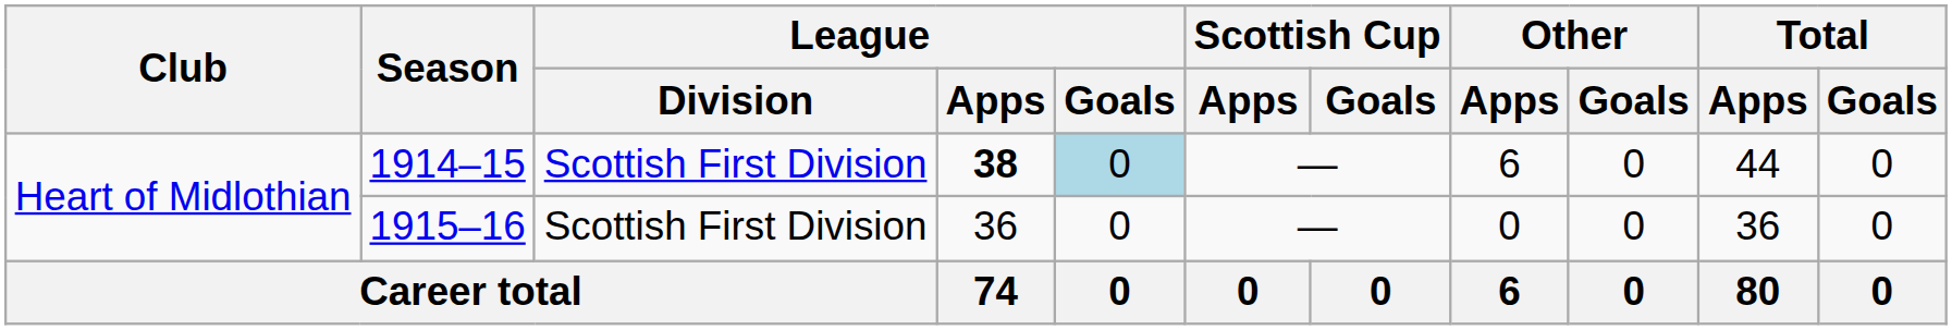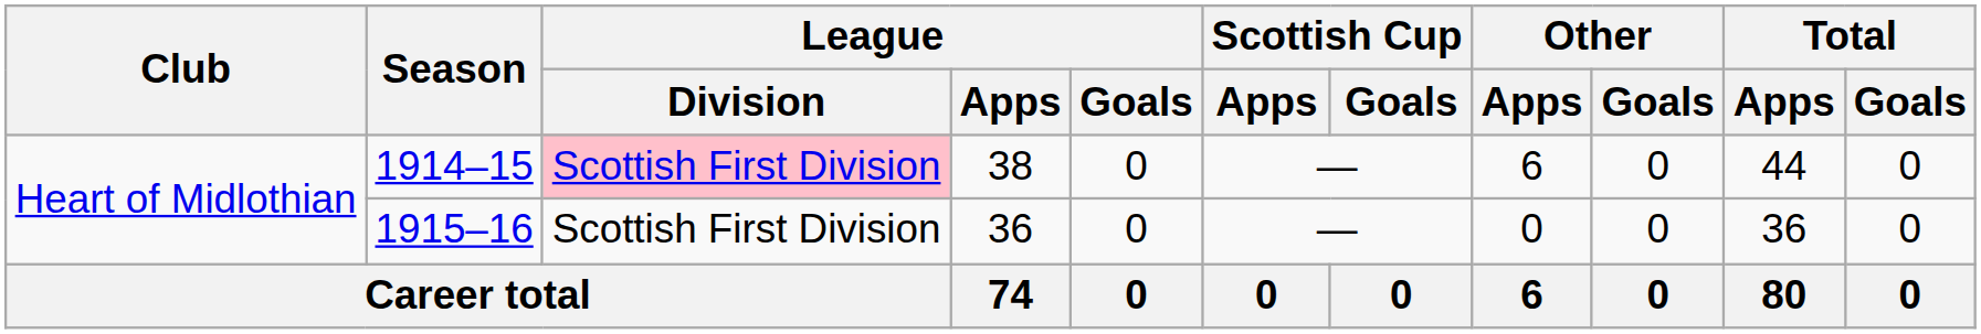1914–15 | League / Division: no background -> pink background
1914–15 | League / Apps: bold -> normal
1914–15 | League / Goals: lightblue background -> no background
